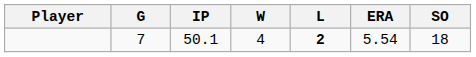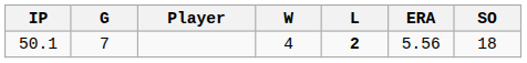columns swapped: Player <-> IP
row 2 | ERA: 5.54 -> 5.56
